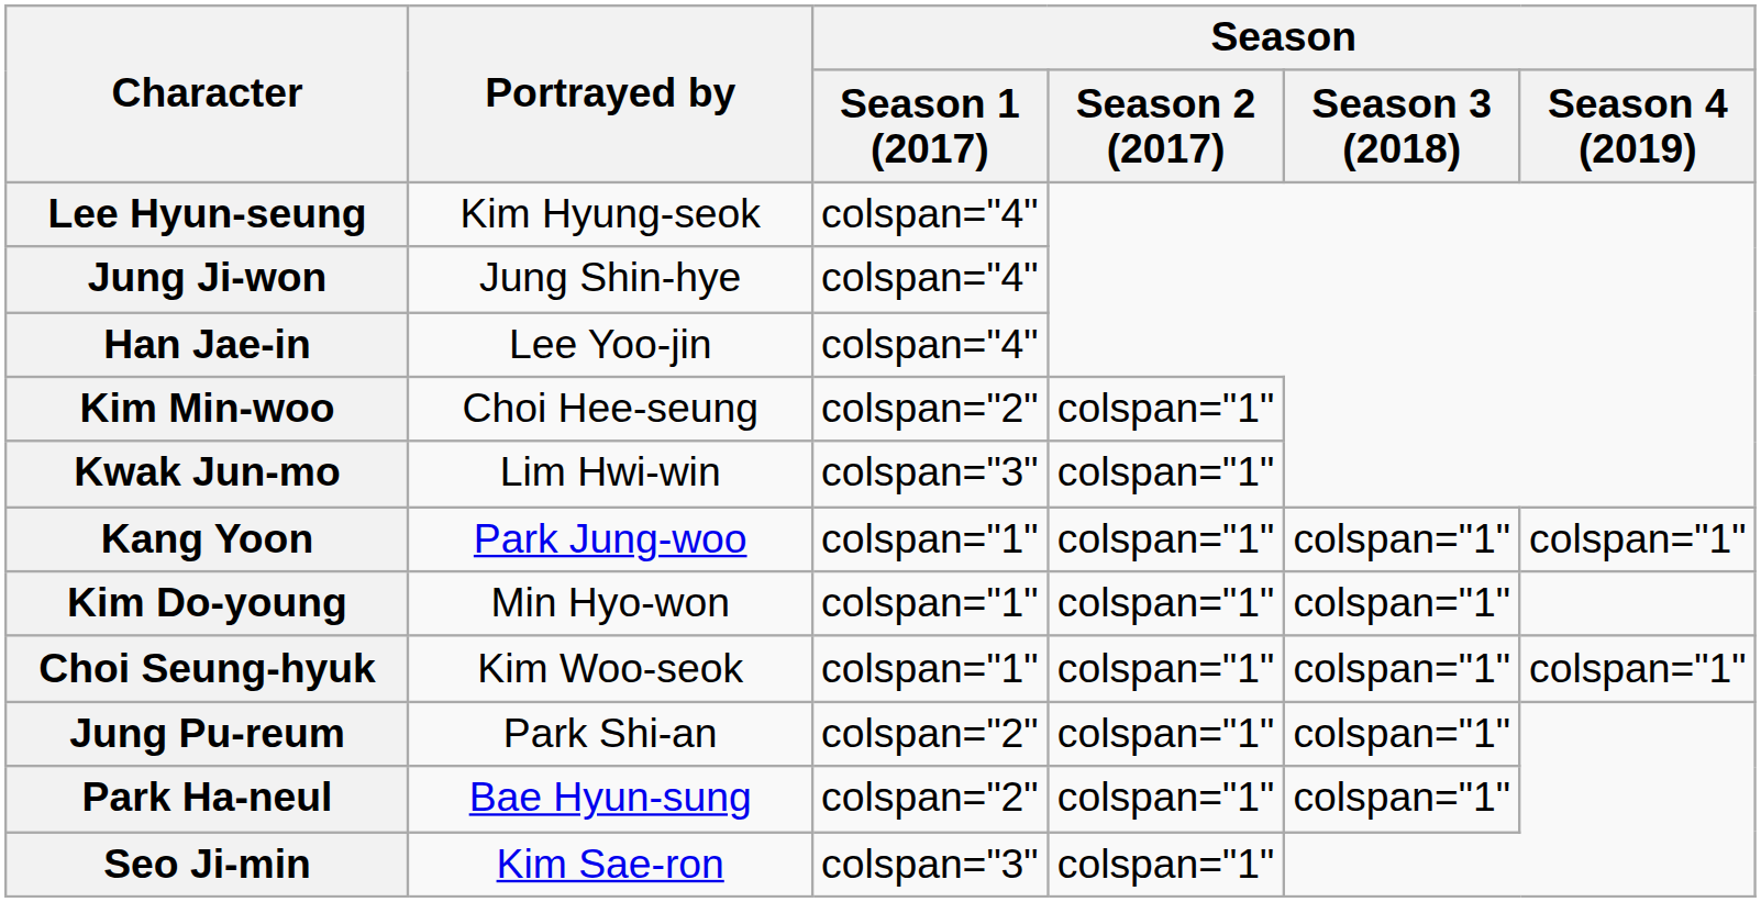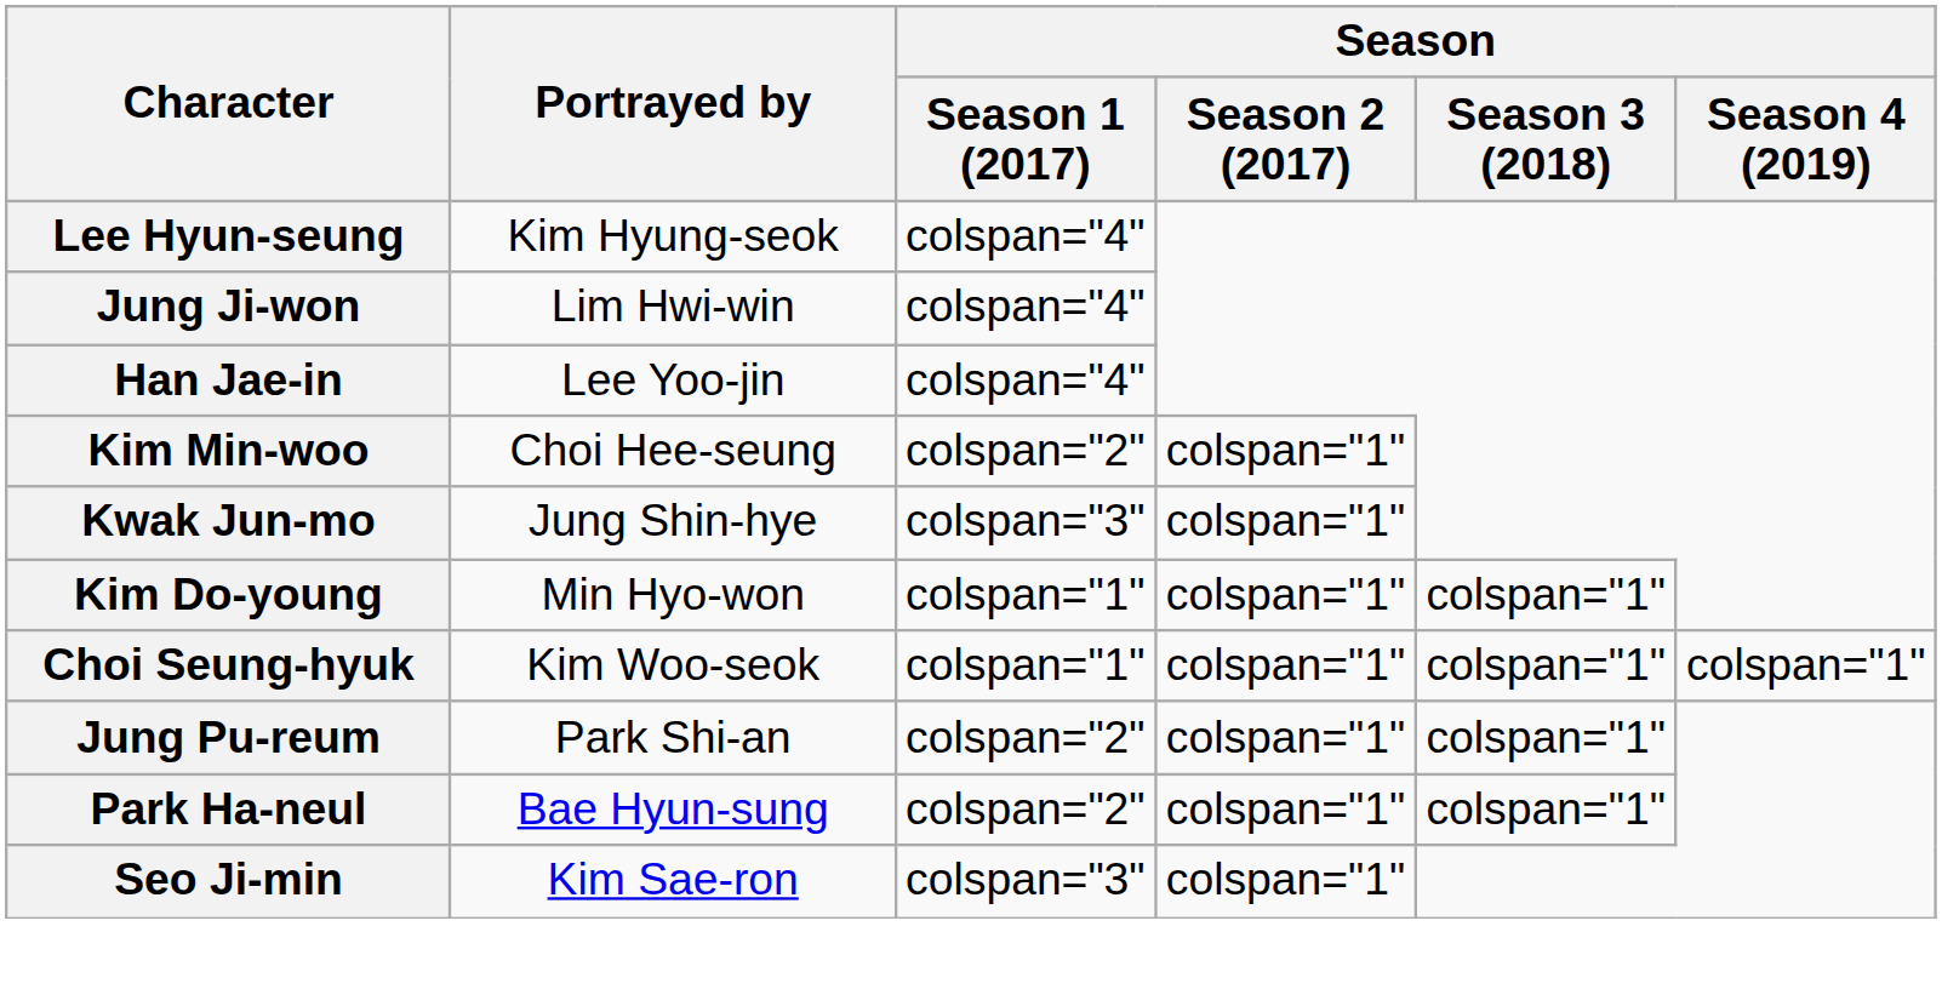Jung Ji-won | Portrayed by: Jung Shin-hye -> Lim Hwi-win
Kwak Jun-mo | Portrayed by: Lim Hwi-win -> Jung Shin-hye
- row: Kang Yoon | Park Jung-woo | colspan="1" | colspan="1" | colspan="1" | colspan="1"
